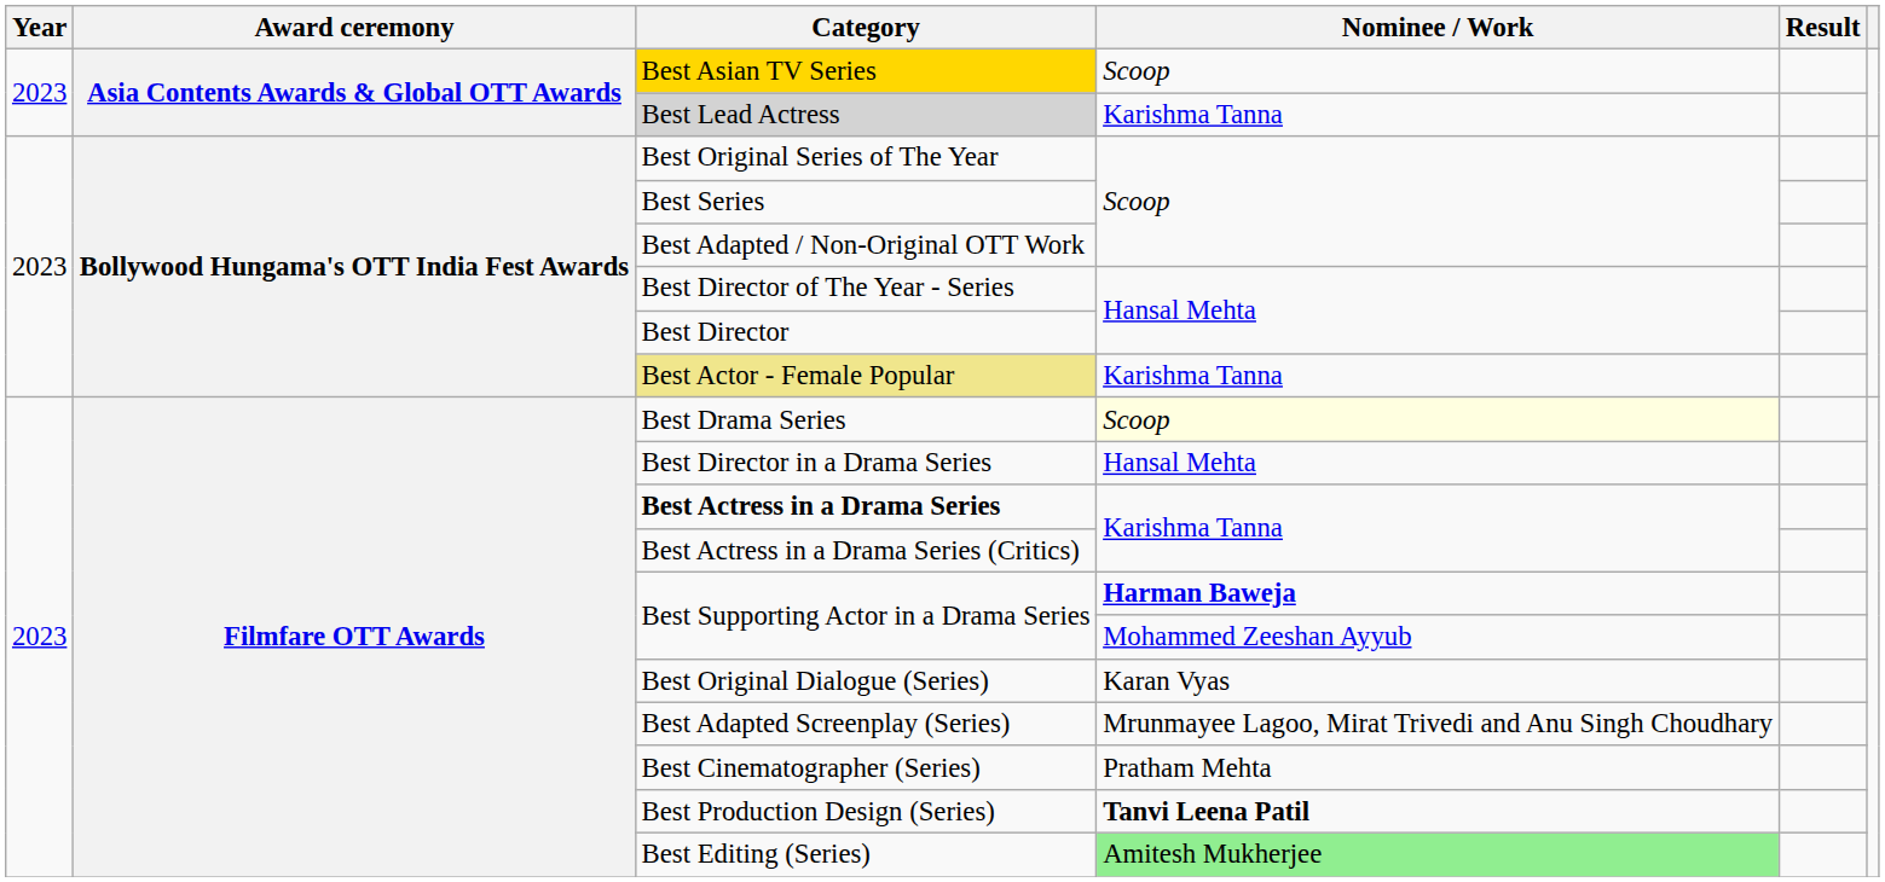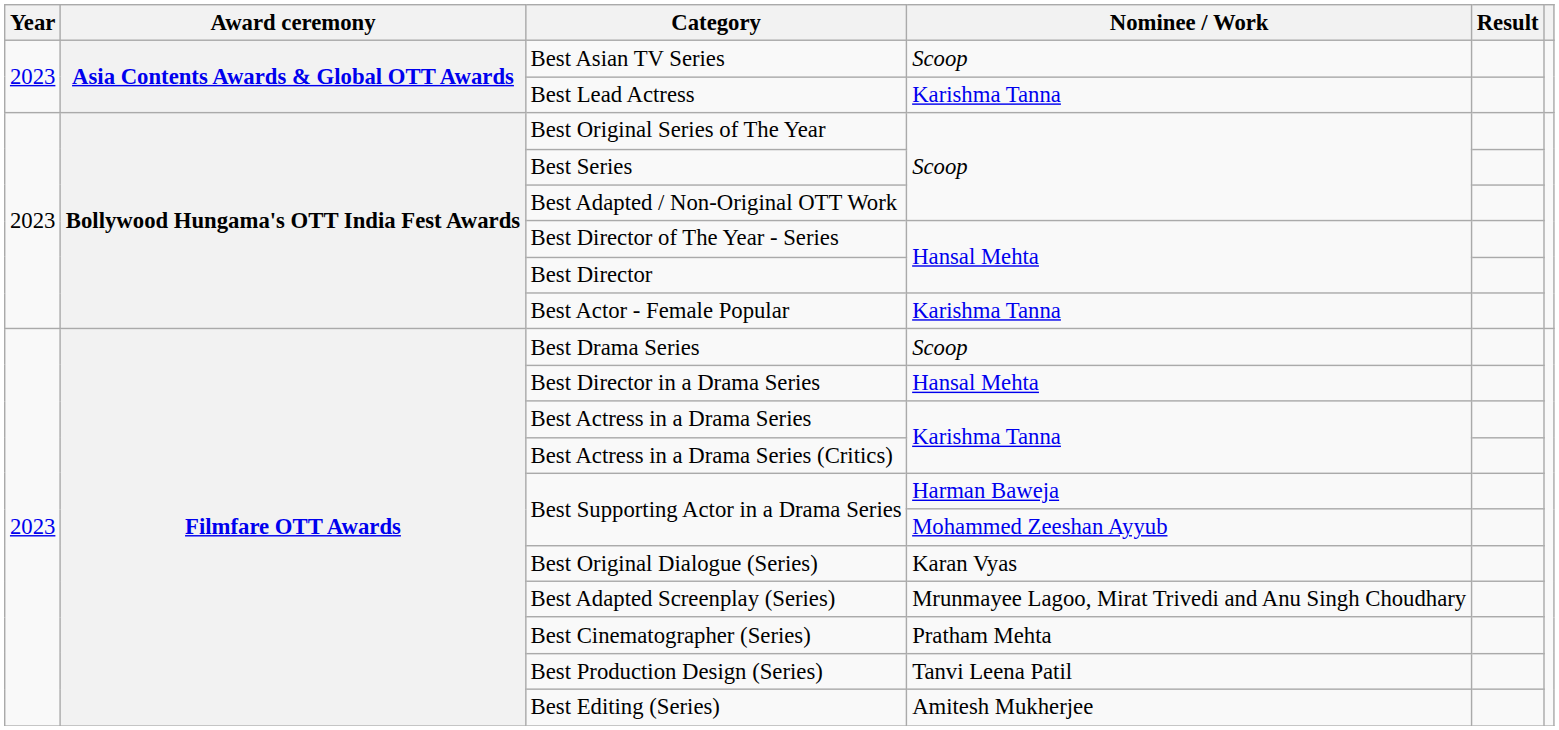Best Asian TV Series | Category: gold background -> no background
Best Lead Actress | Category: lightgrey background -> no background
Best Actor - Female Popular | Category: khaki background -> no background
Best Drama Series | Nominee / Work: lightyellow background -> no background
Best Actress in a Drama Series | Category: bold -> normal
Best Supporting Actor in a Drama Series / Harman Baweja | Nominee / Work: bold -> normal
Best Production Design (Series) | Nominee / Work: bold -> normal
Best Editing (Series) | Nominee / Work: lightgreen background -> no background
